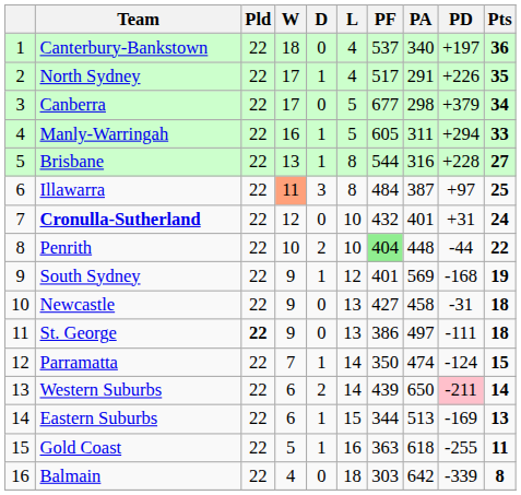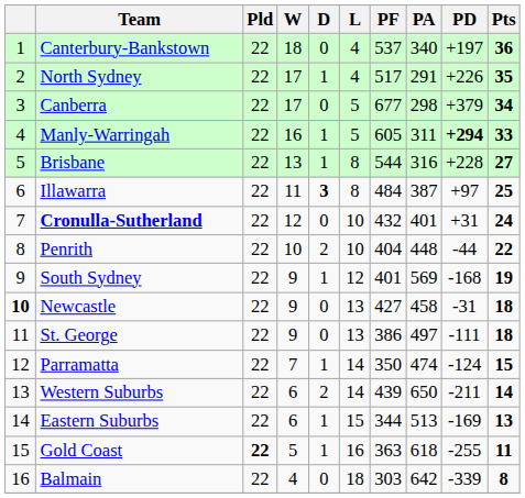Manly-Warringah | PD: normal -> bold
Illawarra | W: lightsalmon background -> no background
Illawarra | D: normal -> bold
Penrith | PF: lightgreen background -> no background
Newcastle | column 1: normal -> bold
St. George | Pld: bold -> normal
Western Suburbs | PD: pink background -> no background
Gold Coast | Pld: normal -> bold
